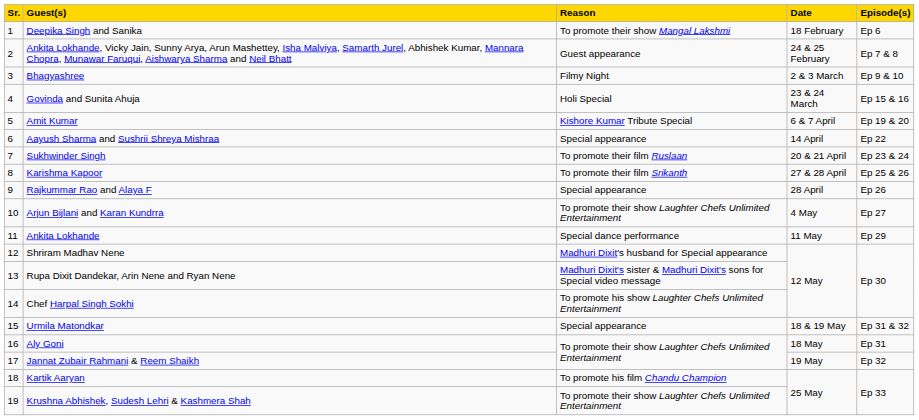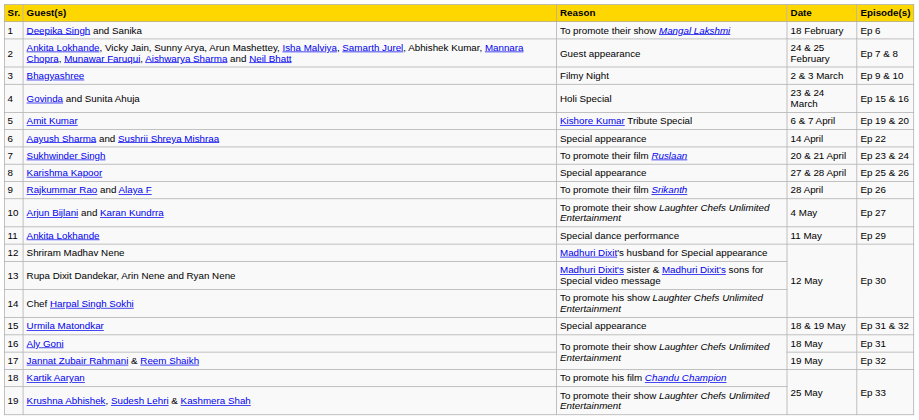Karishma Kapoor | Reason: To promote their film Srikanth -> Special appearance
Rajkummar Rao and Alaya F | Reason: Special appearance -> To promote their film Srikanth
